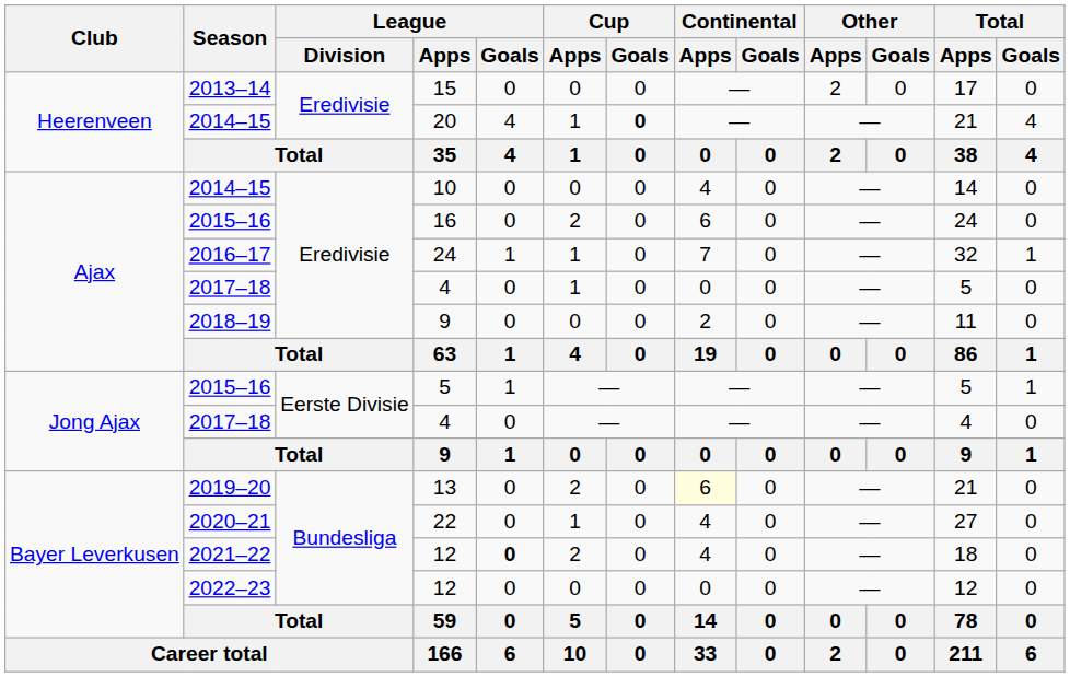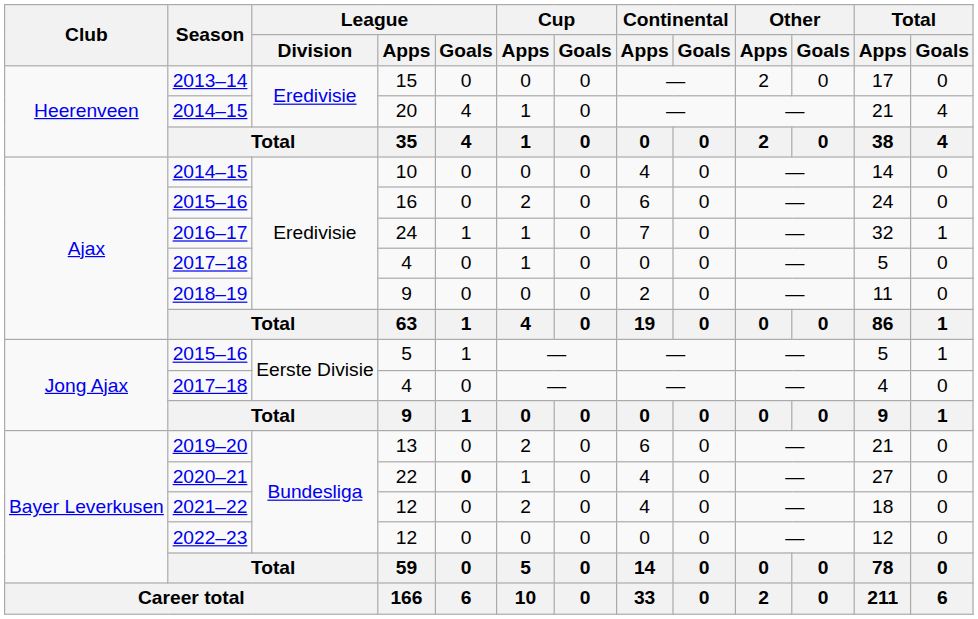20 | Cup / Goals: bold -> normal
13 | Continental / Apps: lightyellow background -> no background
22 | League / Goals: normal -> bold
2021–22 / 12 | League / Goals: bold -> normal
